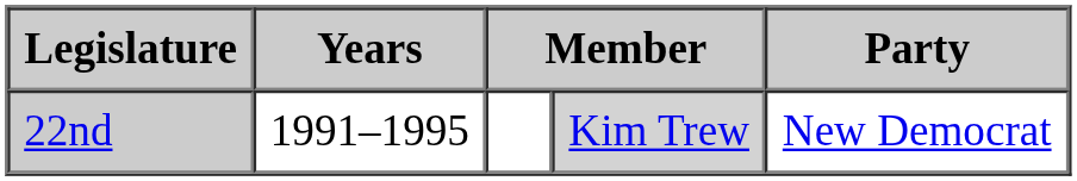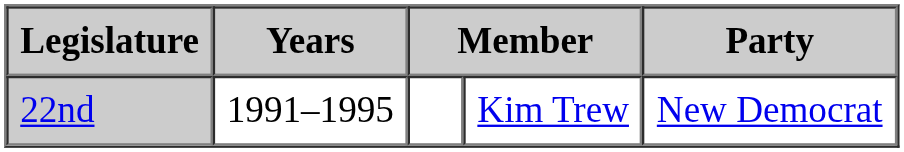22nd | column 4: lightgrey background -> no background
